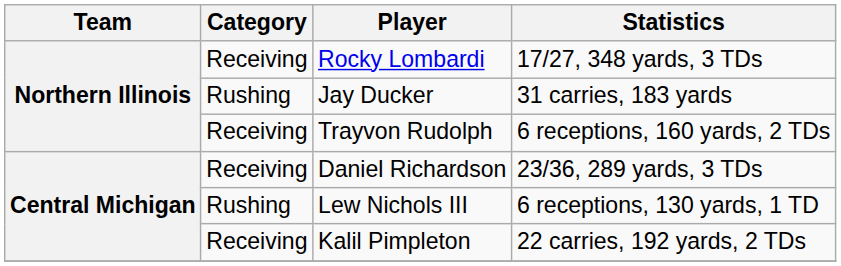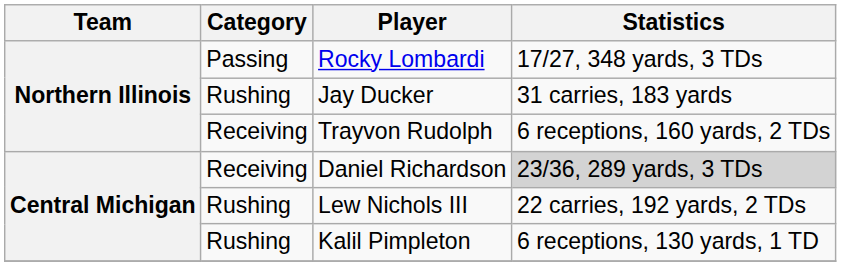Rocky Lombardi | Category: Receiving -> Passing
Daniel Richardson | Statistics: no background -> lightgrey background
Lew Nichols III | Statistics: 6 receptions, 130 yards, 1 TD -> 22 carries, 192 yards, 2 TDs
Kalil Pimpleton | Category: Receiving -> Rushing
Kalil Pimpleton | Statistics: 22 carries, 192 yards, 2 TDs -> 6 receptions, 130 yards, 1 TD
